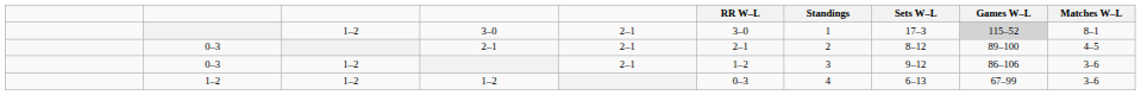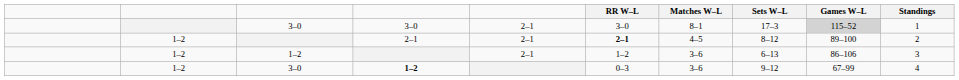columns swapped: Matches W–L <-> Standings
row 2 | column 3: 1–2 -> 3–0
row 3 | column 2: 0–3 -> 1–2
row 3 | RR W–L: normal -> bold
row 4 | column 2: 0–3 -> 1–2
row 4 | Sets W–L: 9–12 -> 6–13
row 5 | column 3: 1–2 -> 3–0
row 5 | column 4: normal -> bold
row 5 | Sets W–L: 6–13 -> 9–12
